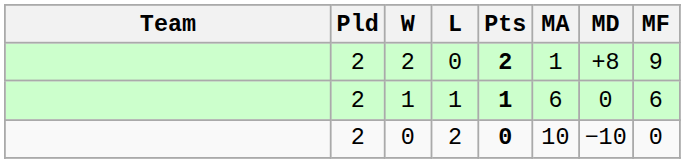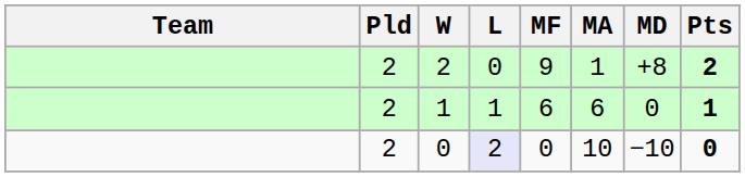columns swapped: MF <-> Pts
row 4 | L: no background -> lavender background
